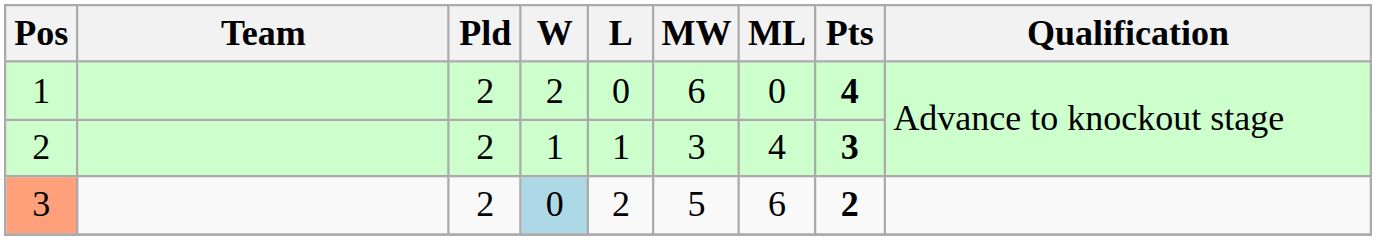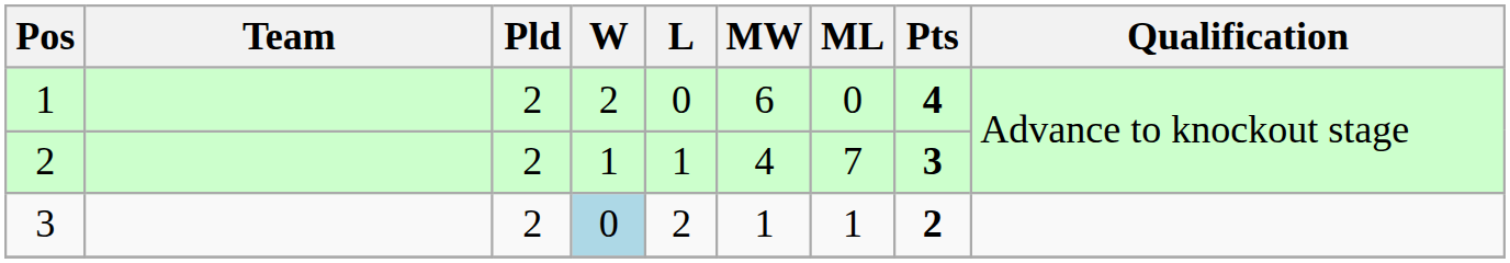row 3 | MW: 3 -> 4
row 3 | ML: 4 -> 7
row 4 | Pos: lightsalmon background -> no background
row 4 | MW: 5 -> 1
row 4 | ML: 6 -> 1
